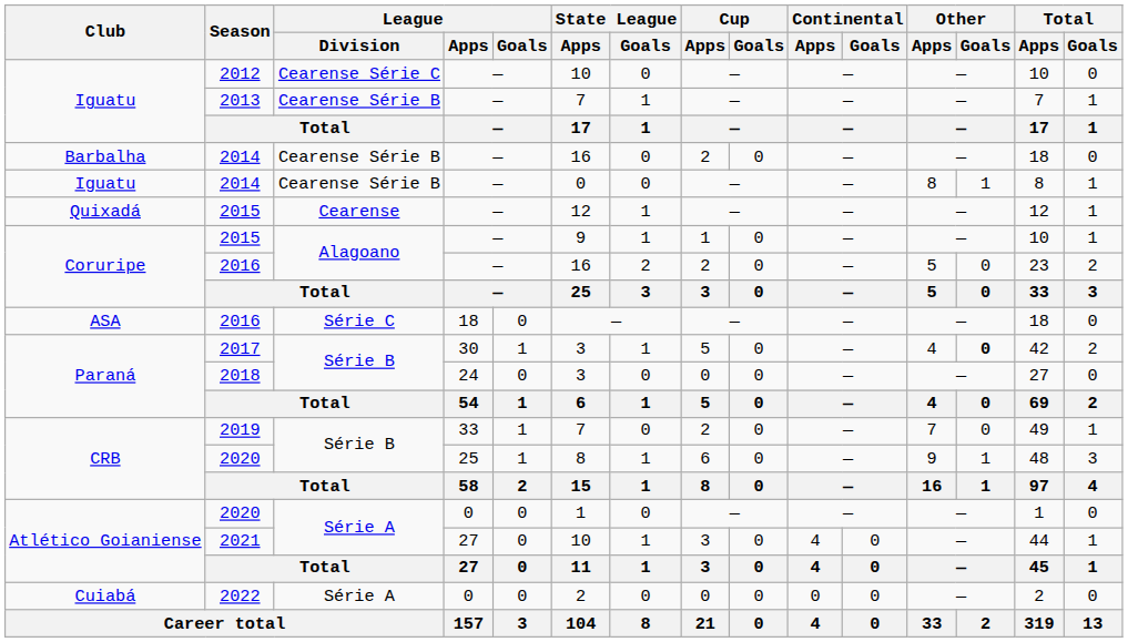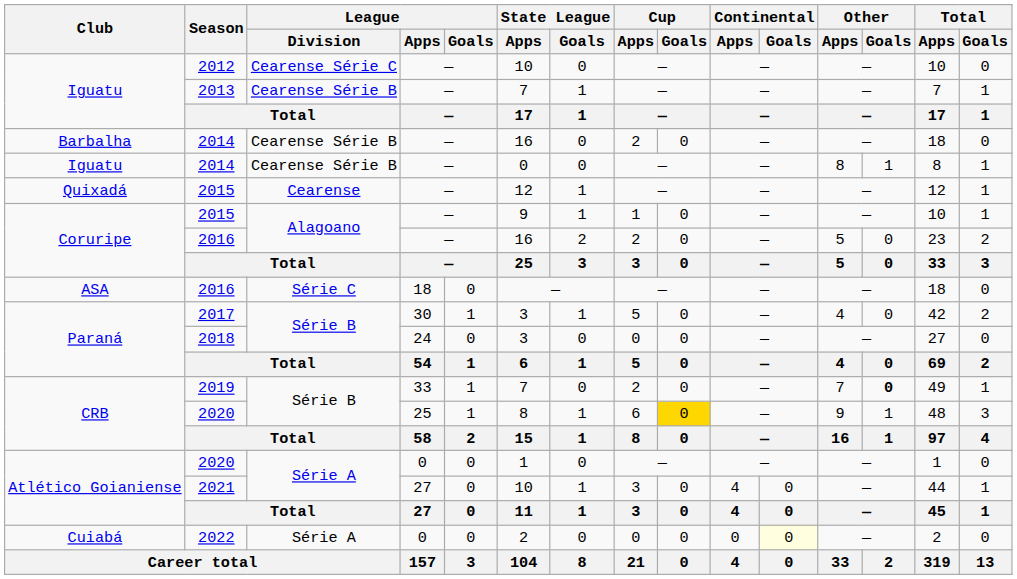2017 | Other / Goals: bold -> normal
2019 | Other / Goals: normal -> bold
CRB / 2020 | Cup / Goals: no background -> gold background
2022 | Continental / Goals: no background -> lightyellow background
